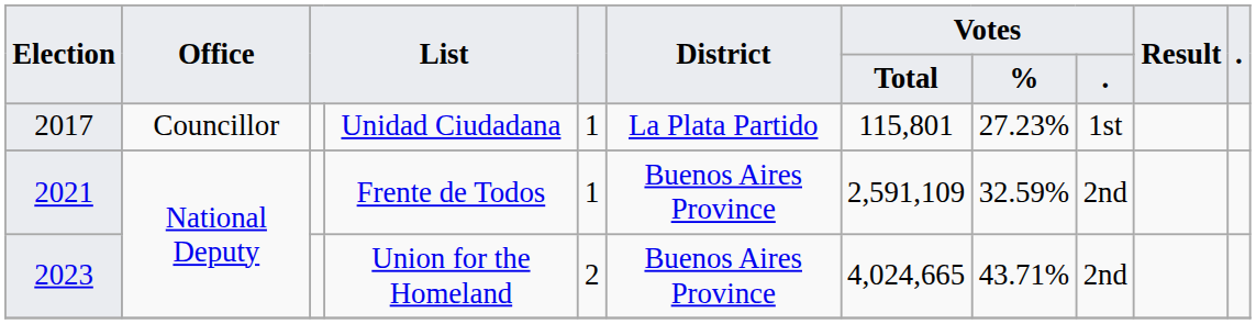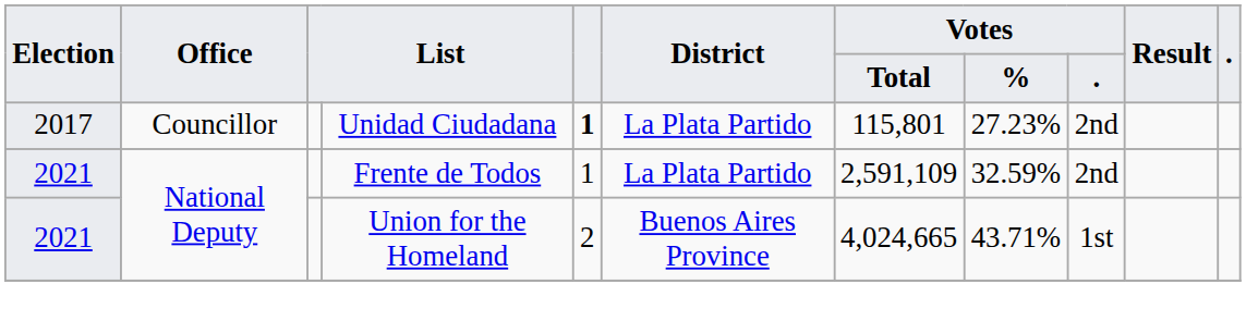Unidad Ciudadana | column 5: normal -> bold
Unidad Ciudadana | Votes / .: 1st -> 2nd
Frente de Todos | District: Buenos Aires Province -> La Plata Partido
Union for the Homeland | Election: 2023 -> 2021
Union for the Homeland | Votes / .: 2nd -> 1st
